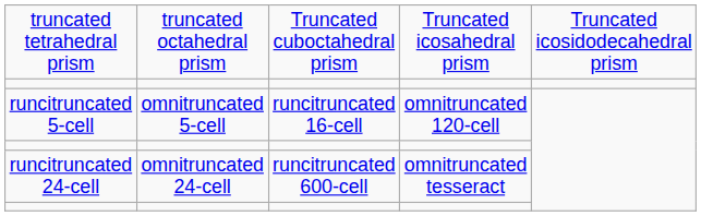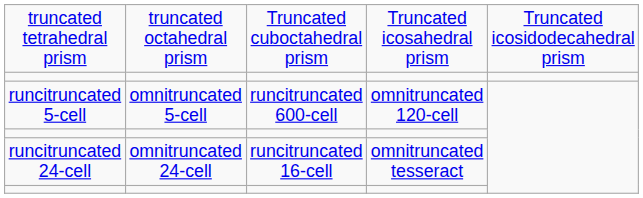runcitruncated 5-cell | column 3: runcitruncated 16-cell -> runcitruncated 600-cell
runcitruncated 24-cell | column 3: runcitruncated 600-cell -> runcitruncated 16-cell
